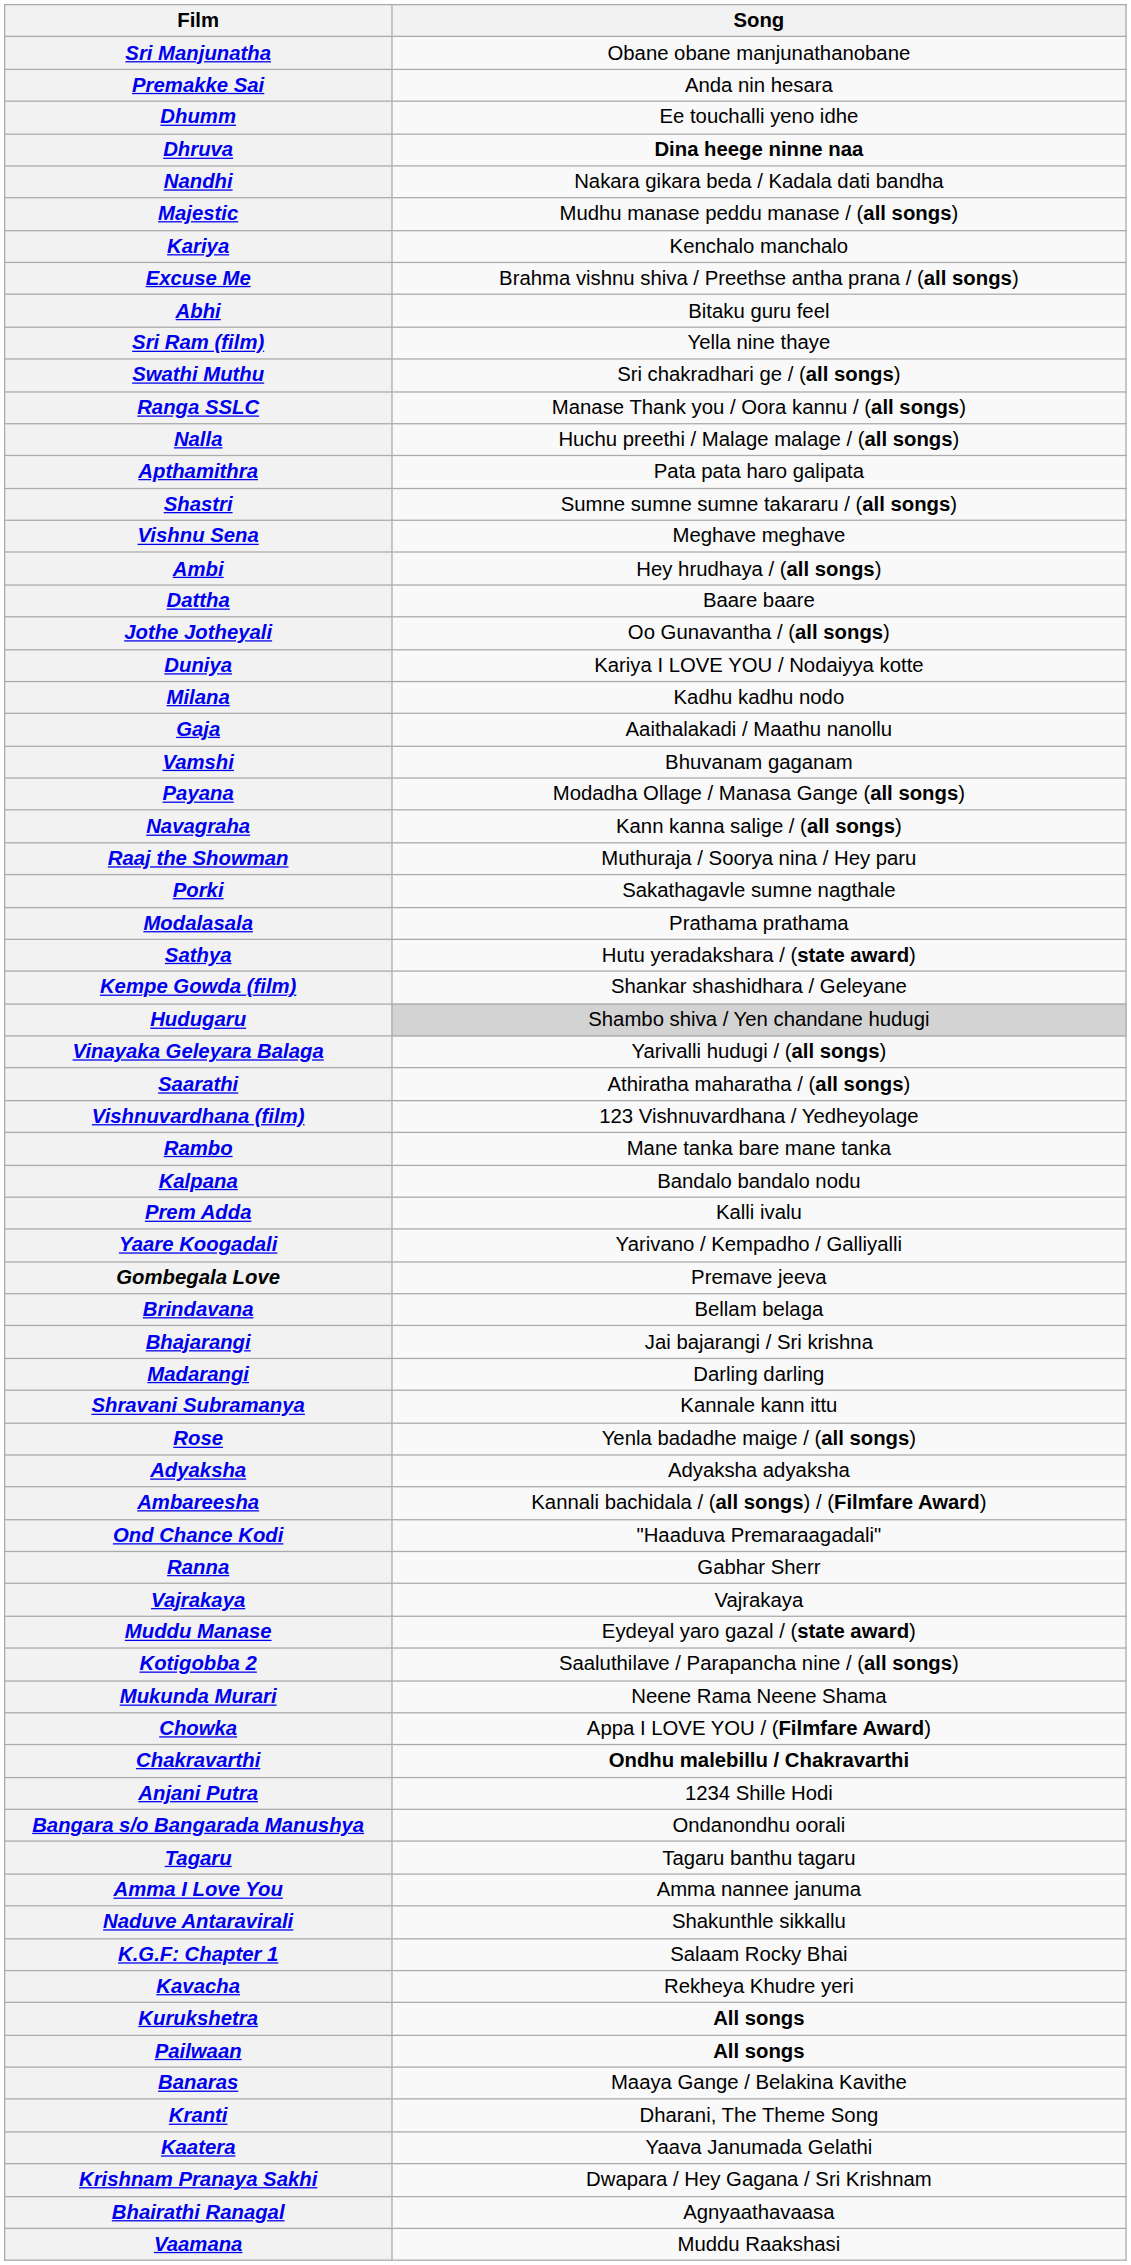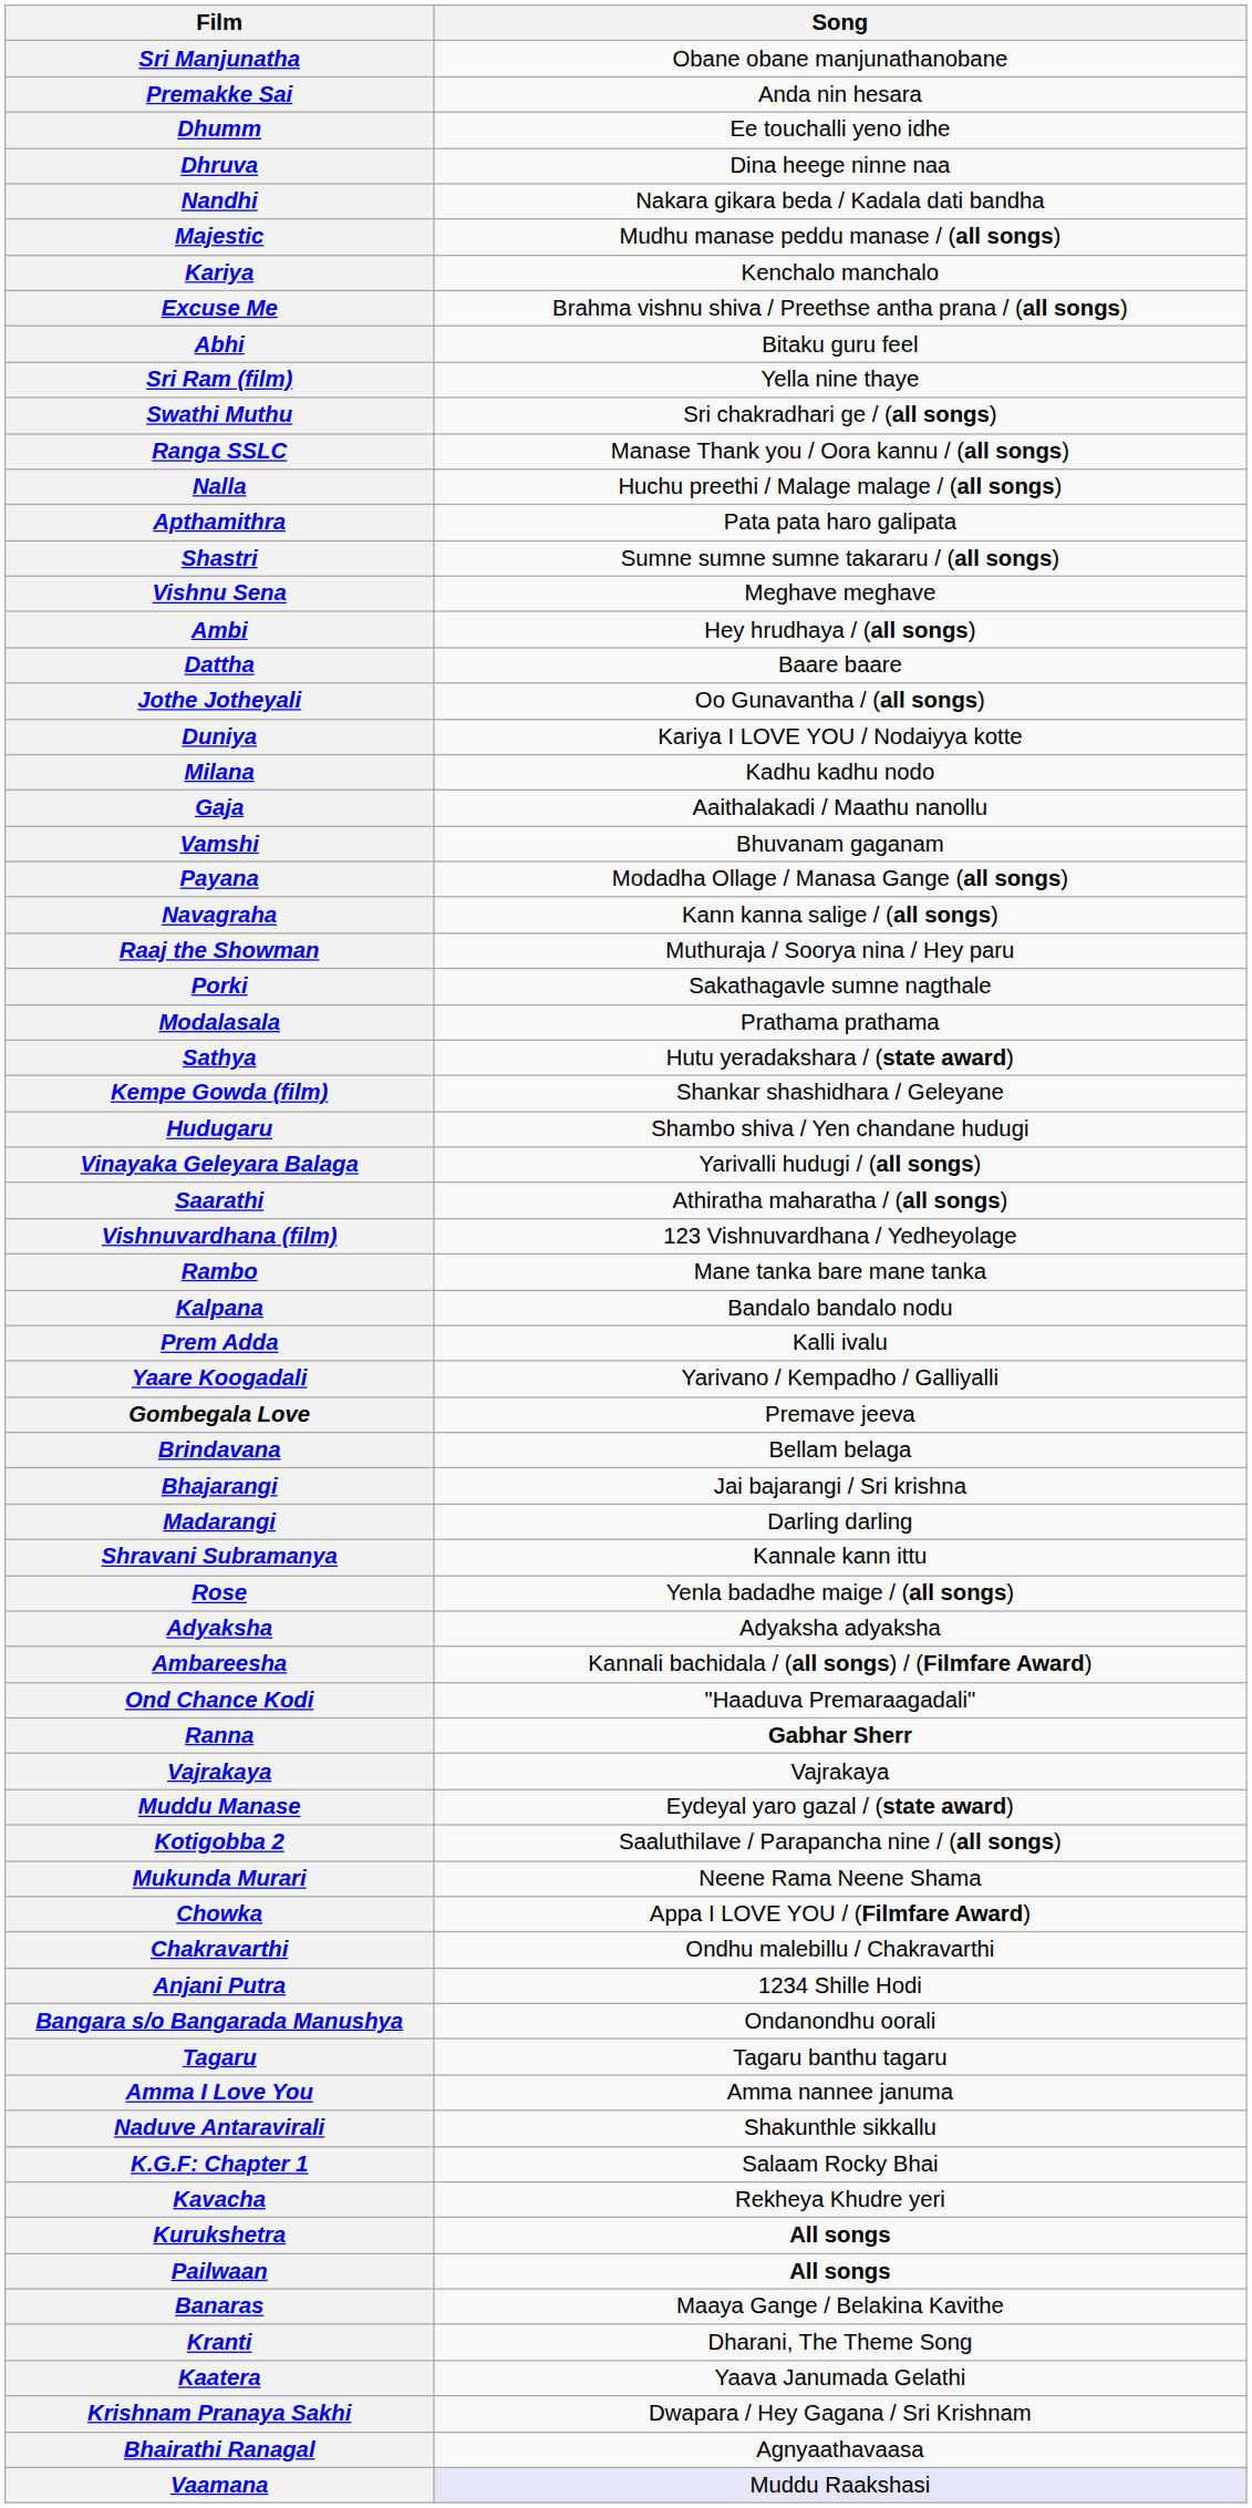Dhruva | Song: bold -> normal
Hudugaru | Song: lightgrey background -> no background
Ranna | Song: normal -> bold
Chakravarthi | Song: bold -> normal
Vaamana | Song: no background -> lavender background
